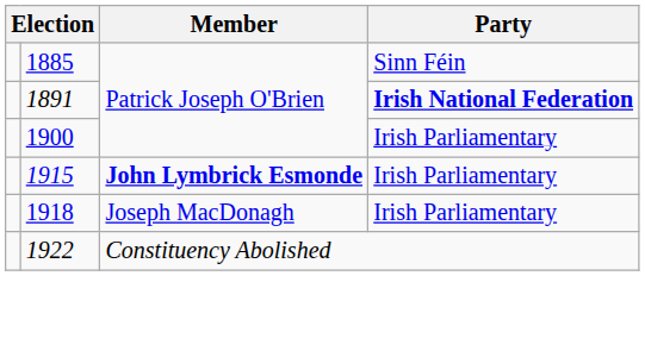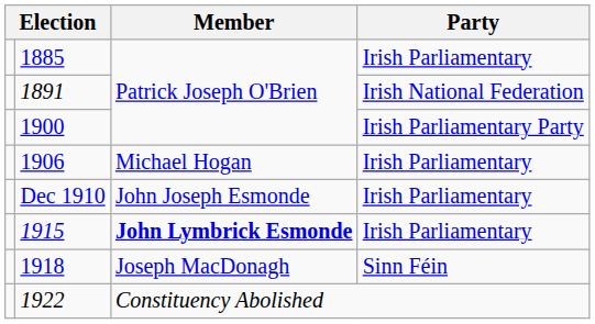1885 | Party: Sinn Féin -> Irish Parliamentary
1891 | Party: bold -> normal
1900 | Party: Irish Parliamentary -> Irish Parliamentary Party
+ row: 1906 | Michael Hogan | Irish Parliamentary
+ row: Dec 1910 | John Joseph Esmonde | Irish Parliamentary
1918 | Party: Irish Parliamentary -> Sinn Féin
